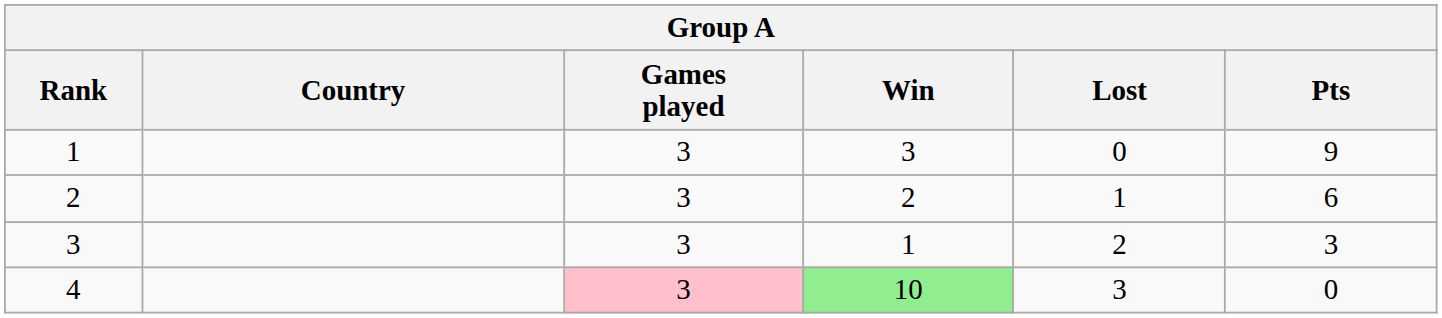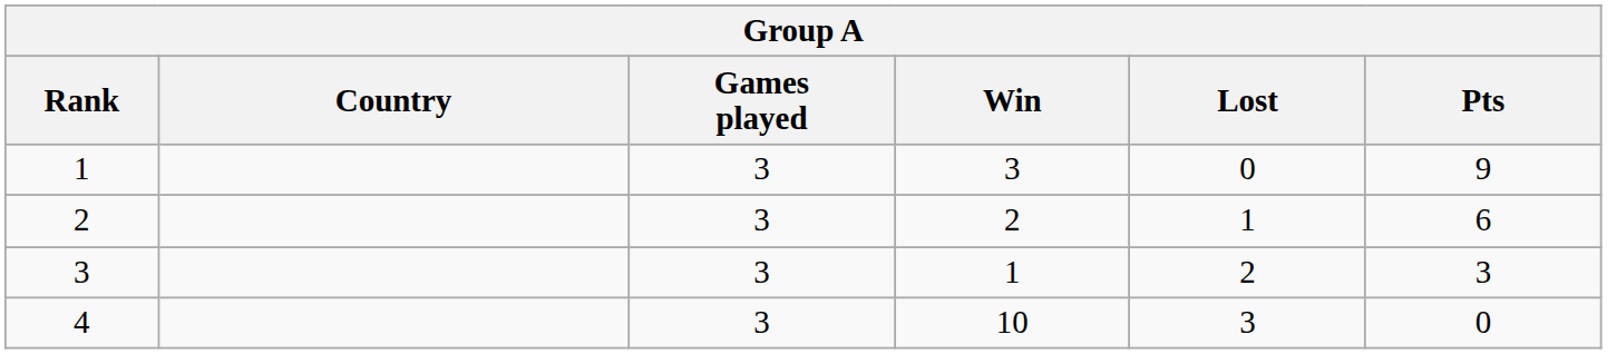4 | Games played: pink background -> no background
4 | Win: lightgreen background -> no background
